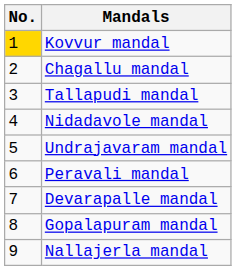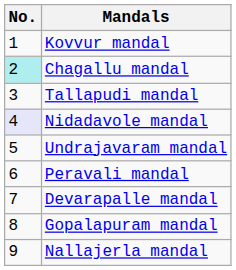Kovvur mandal | No.: gold background -> no background
Chagallu mandal | No.: no background -> paleturquoise background
Nidadavole mandal | No.: no background -> lavender background
